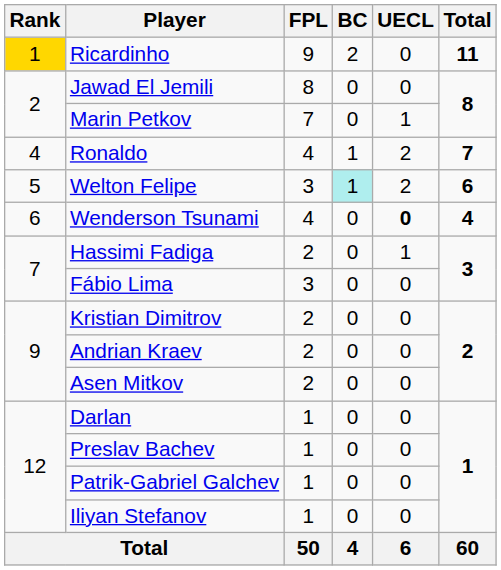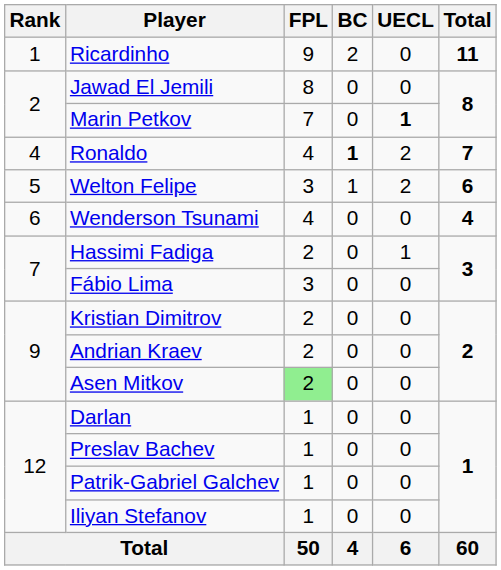Ricardinho | Rank: gold background -> no background
Marin Petkov | UECL: normal -> bold
Ronaldo | BC: normal -> bold
Welton Felipe | BC: paleturquoise background -> no background
Wenderson Tsunami | UECL: bold -> normal
Asen Mitkov | FPL: no background -> lightgreen background
